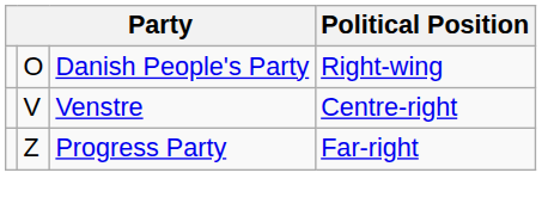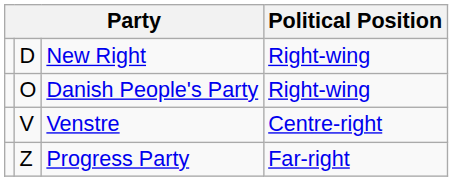+ row: D | New Right | Right-wing
